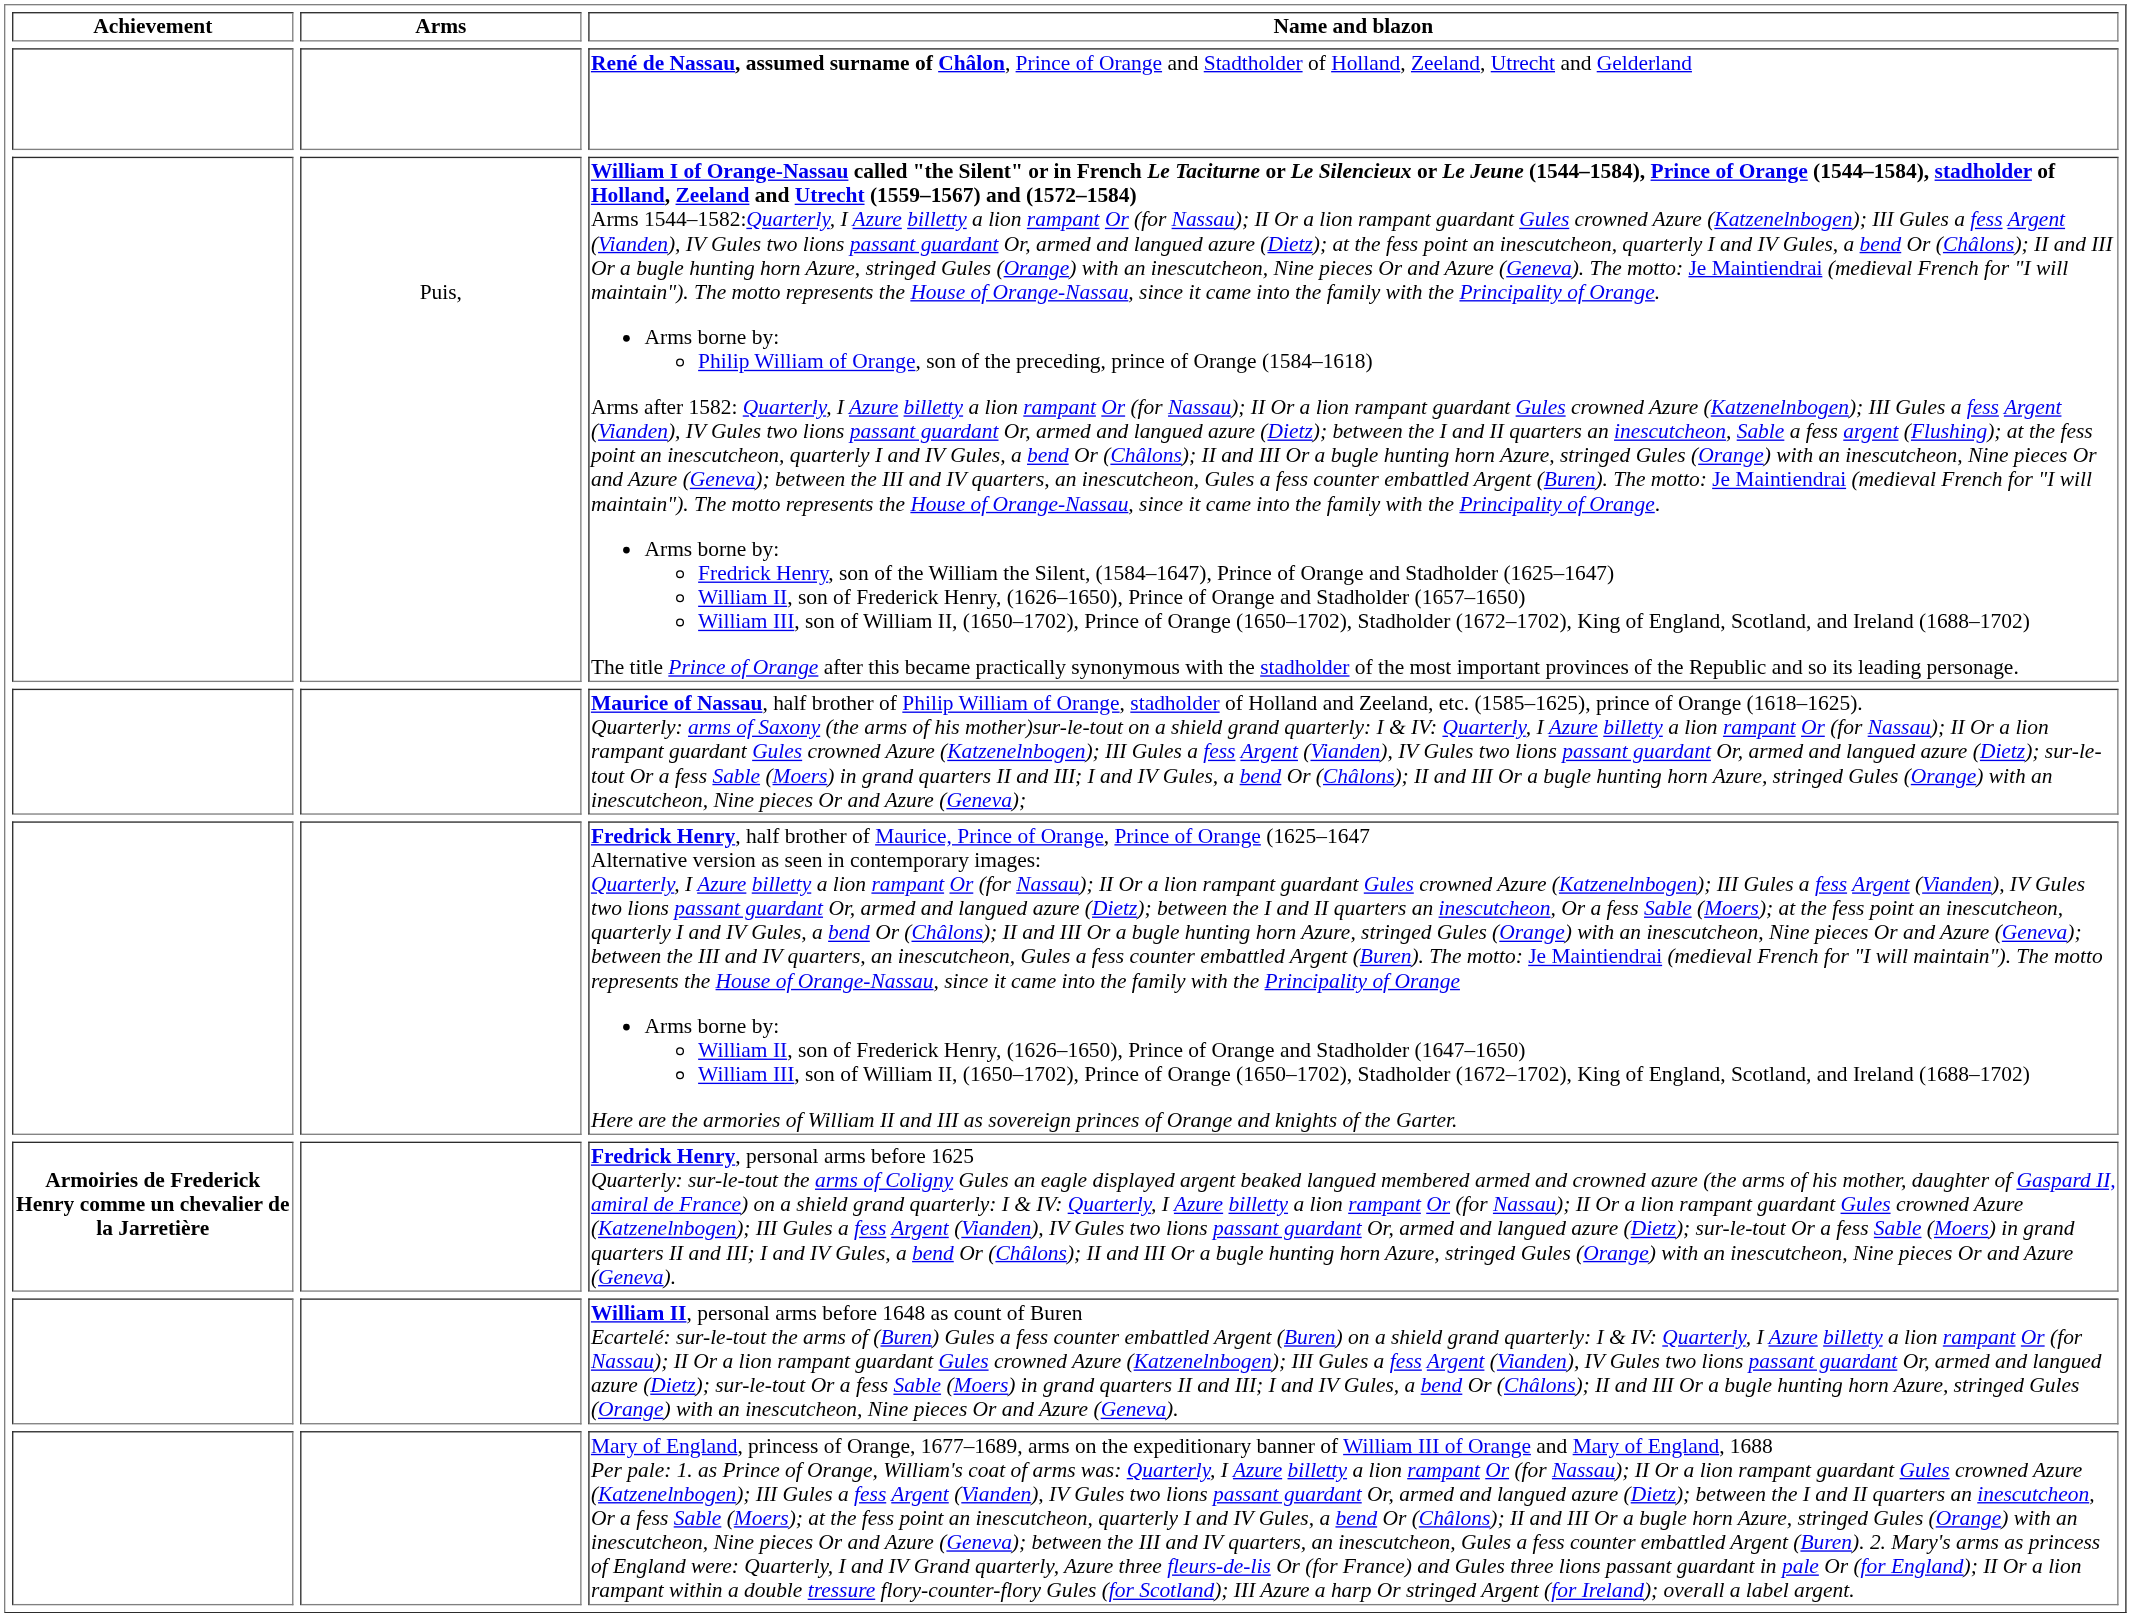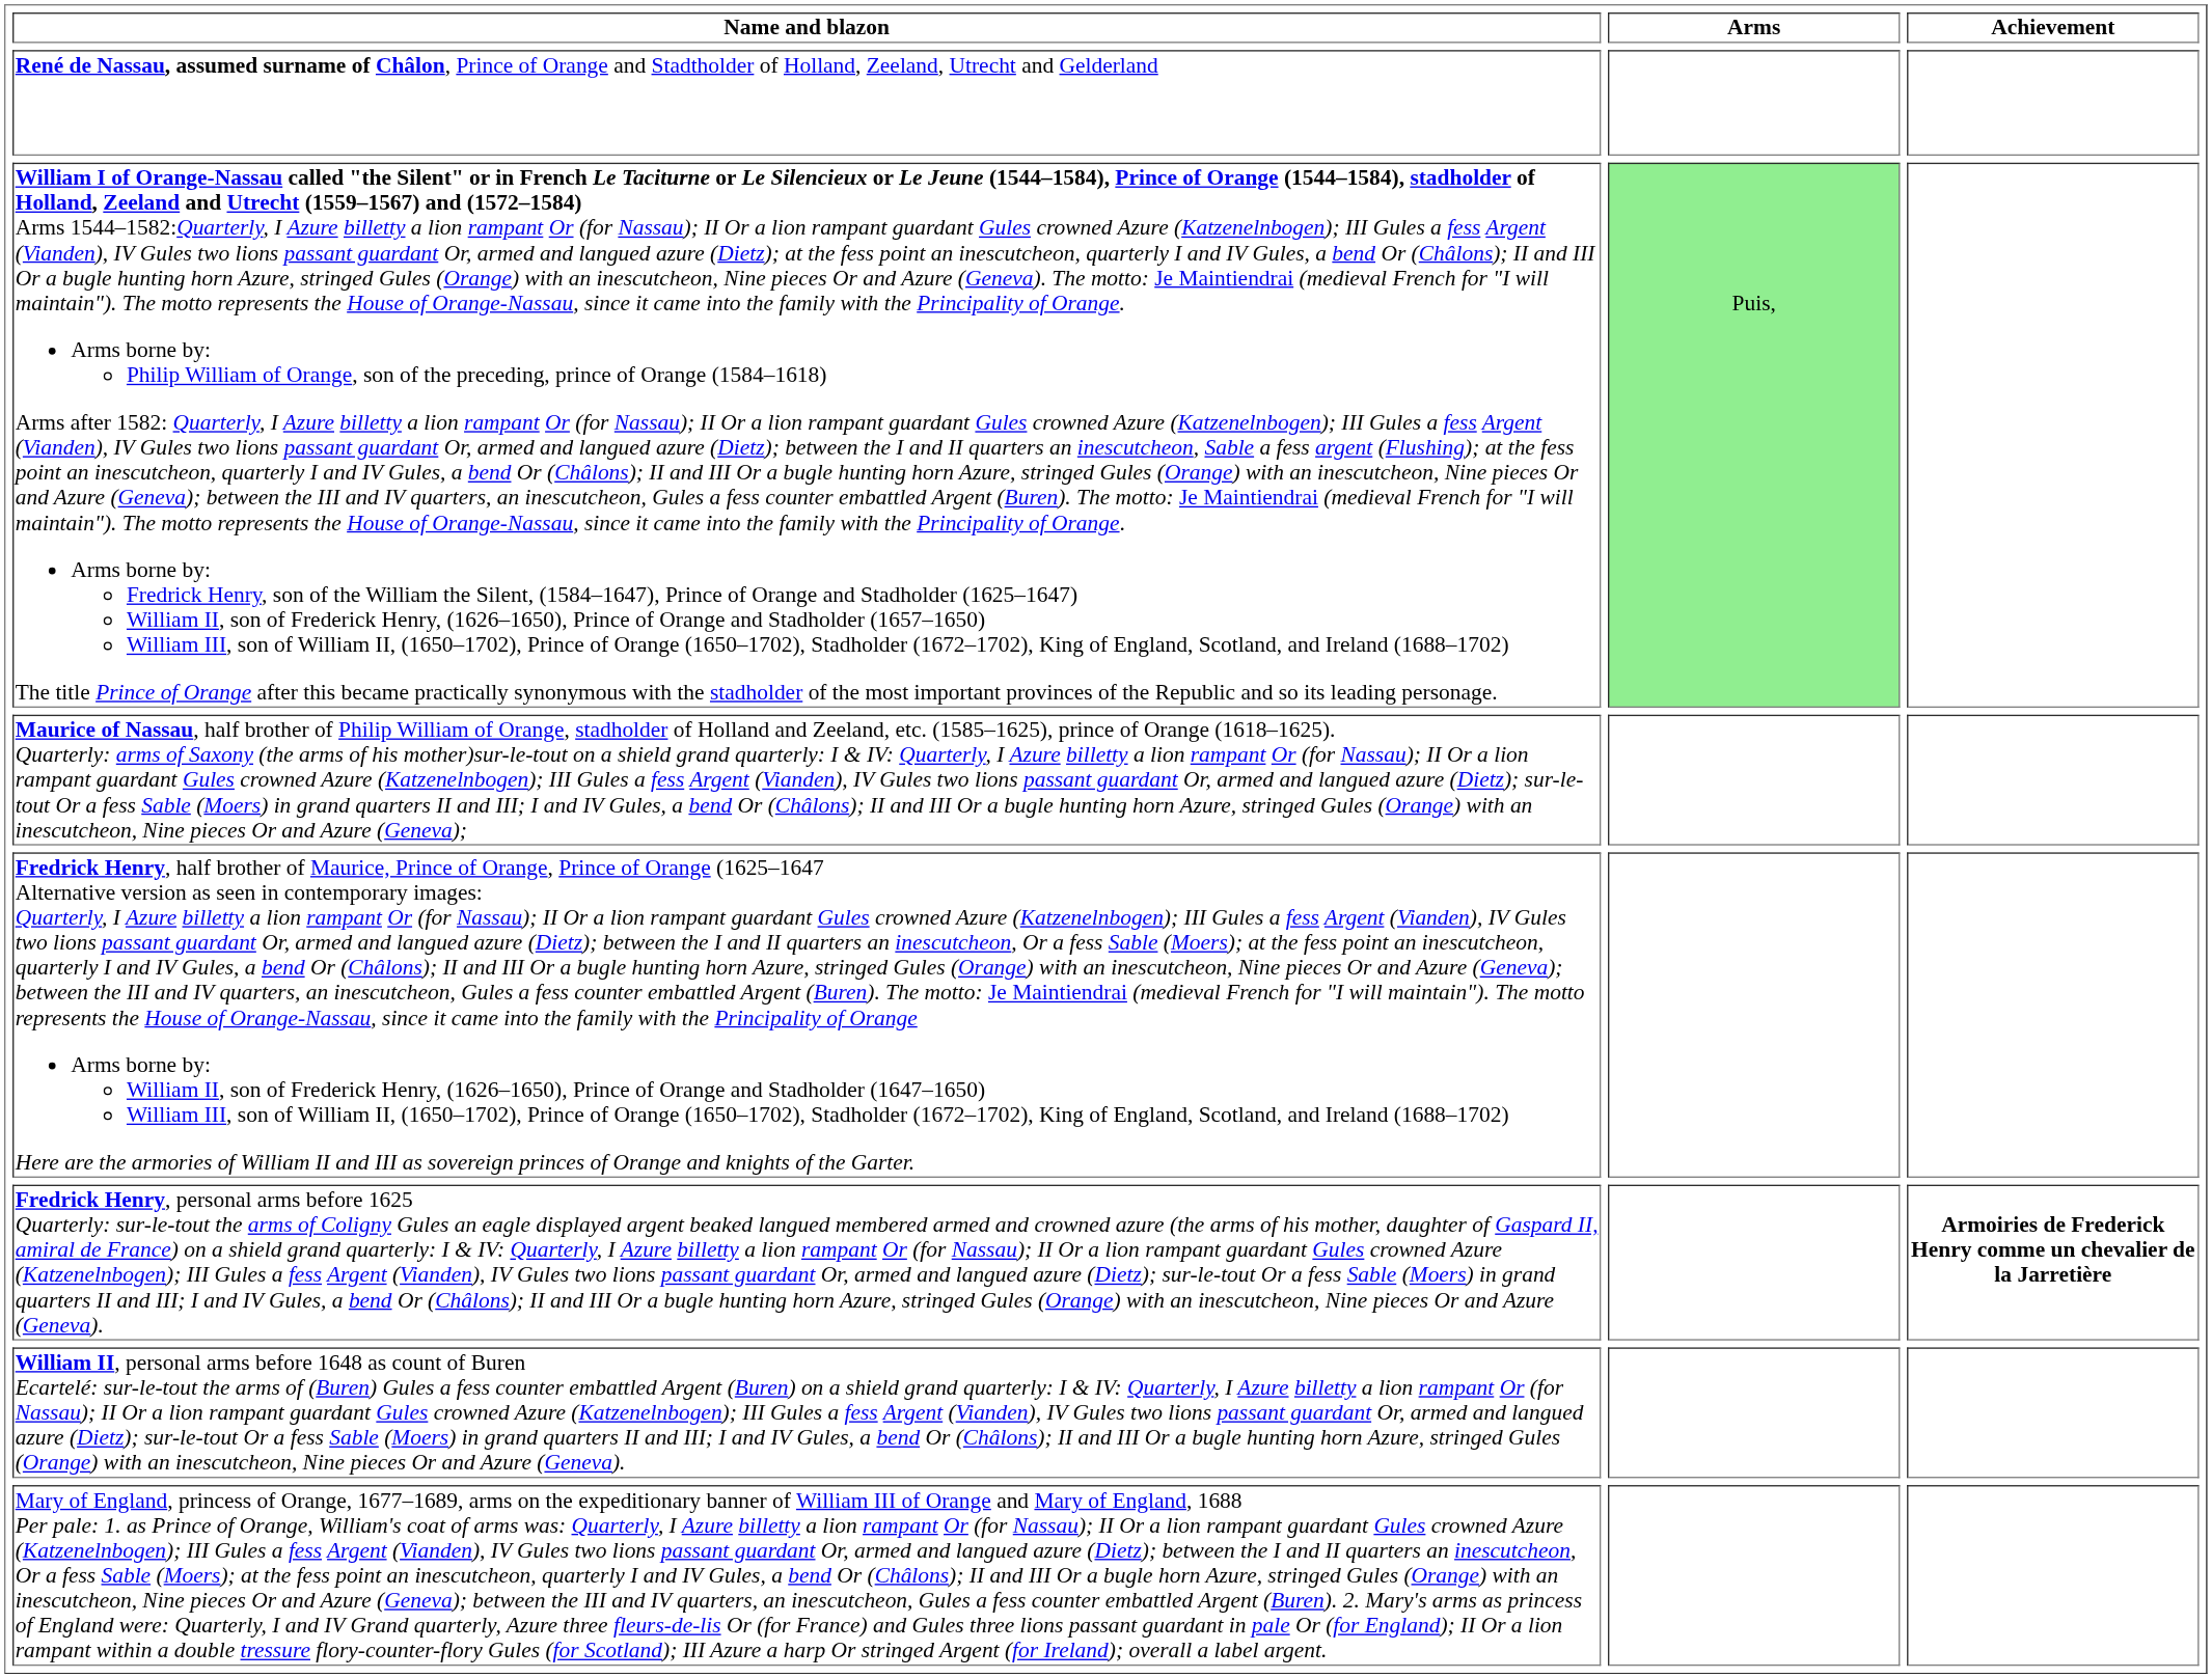columns swapped: Achievement <-> Name and blazon
row 3 | Arms: no background -> lightgreen background
